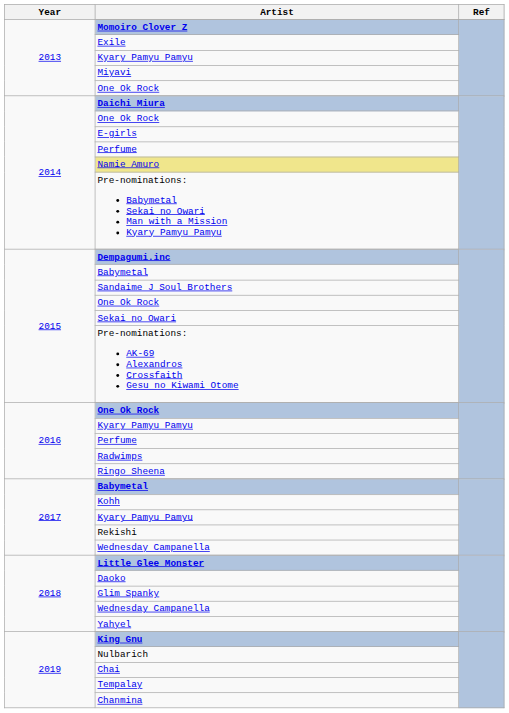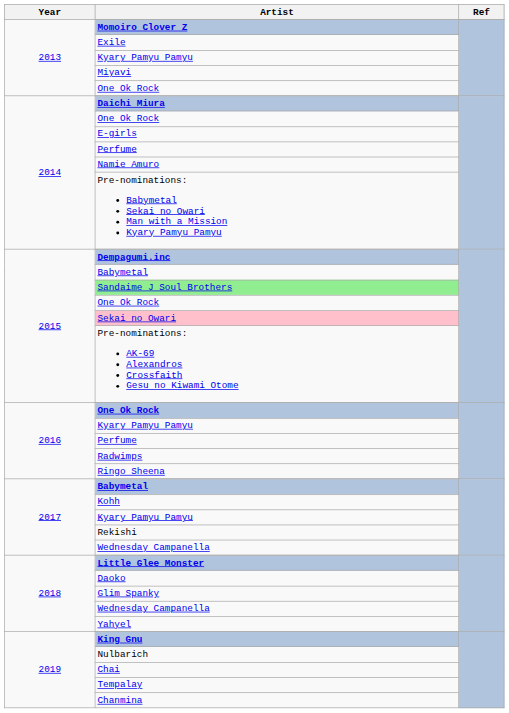Namie Amuro | Artist: khaki background -> no background
Sandaime J Soul Brothers | Artist: no background -> lightgreen background
Sekai no Owari | Artist: no background -> pink background
